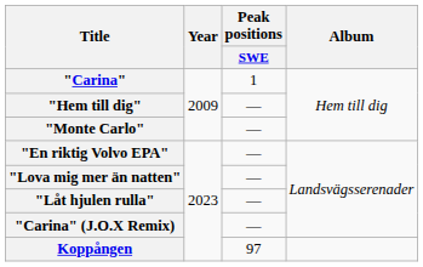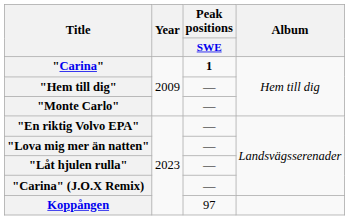"Carina" | Peak positions / SWE: normal -> bold
